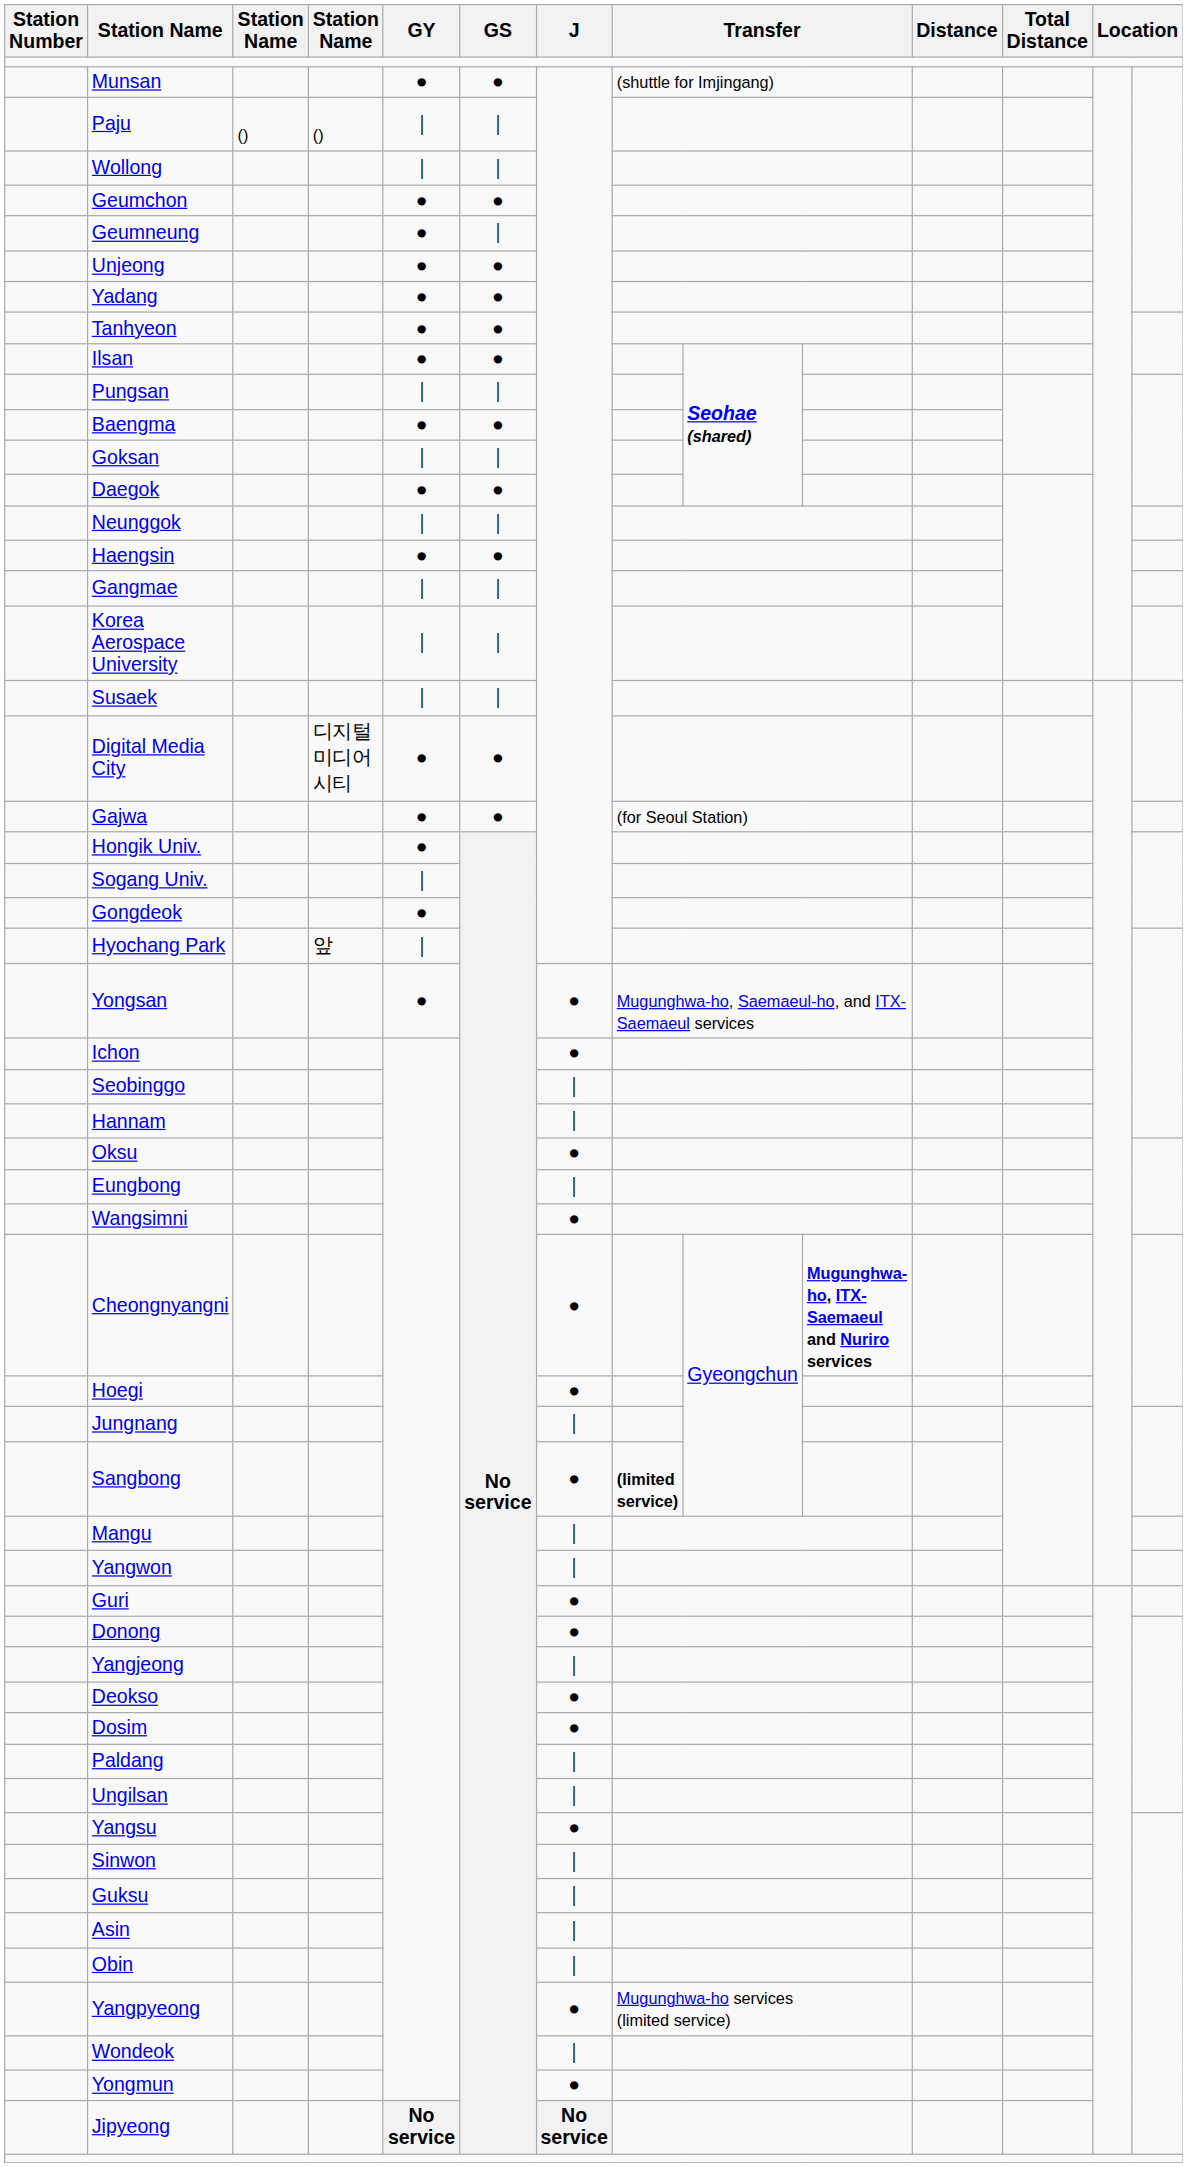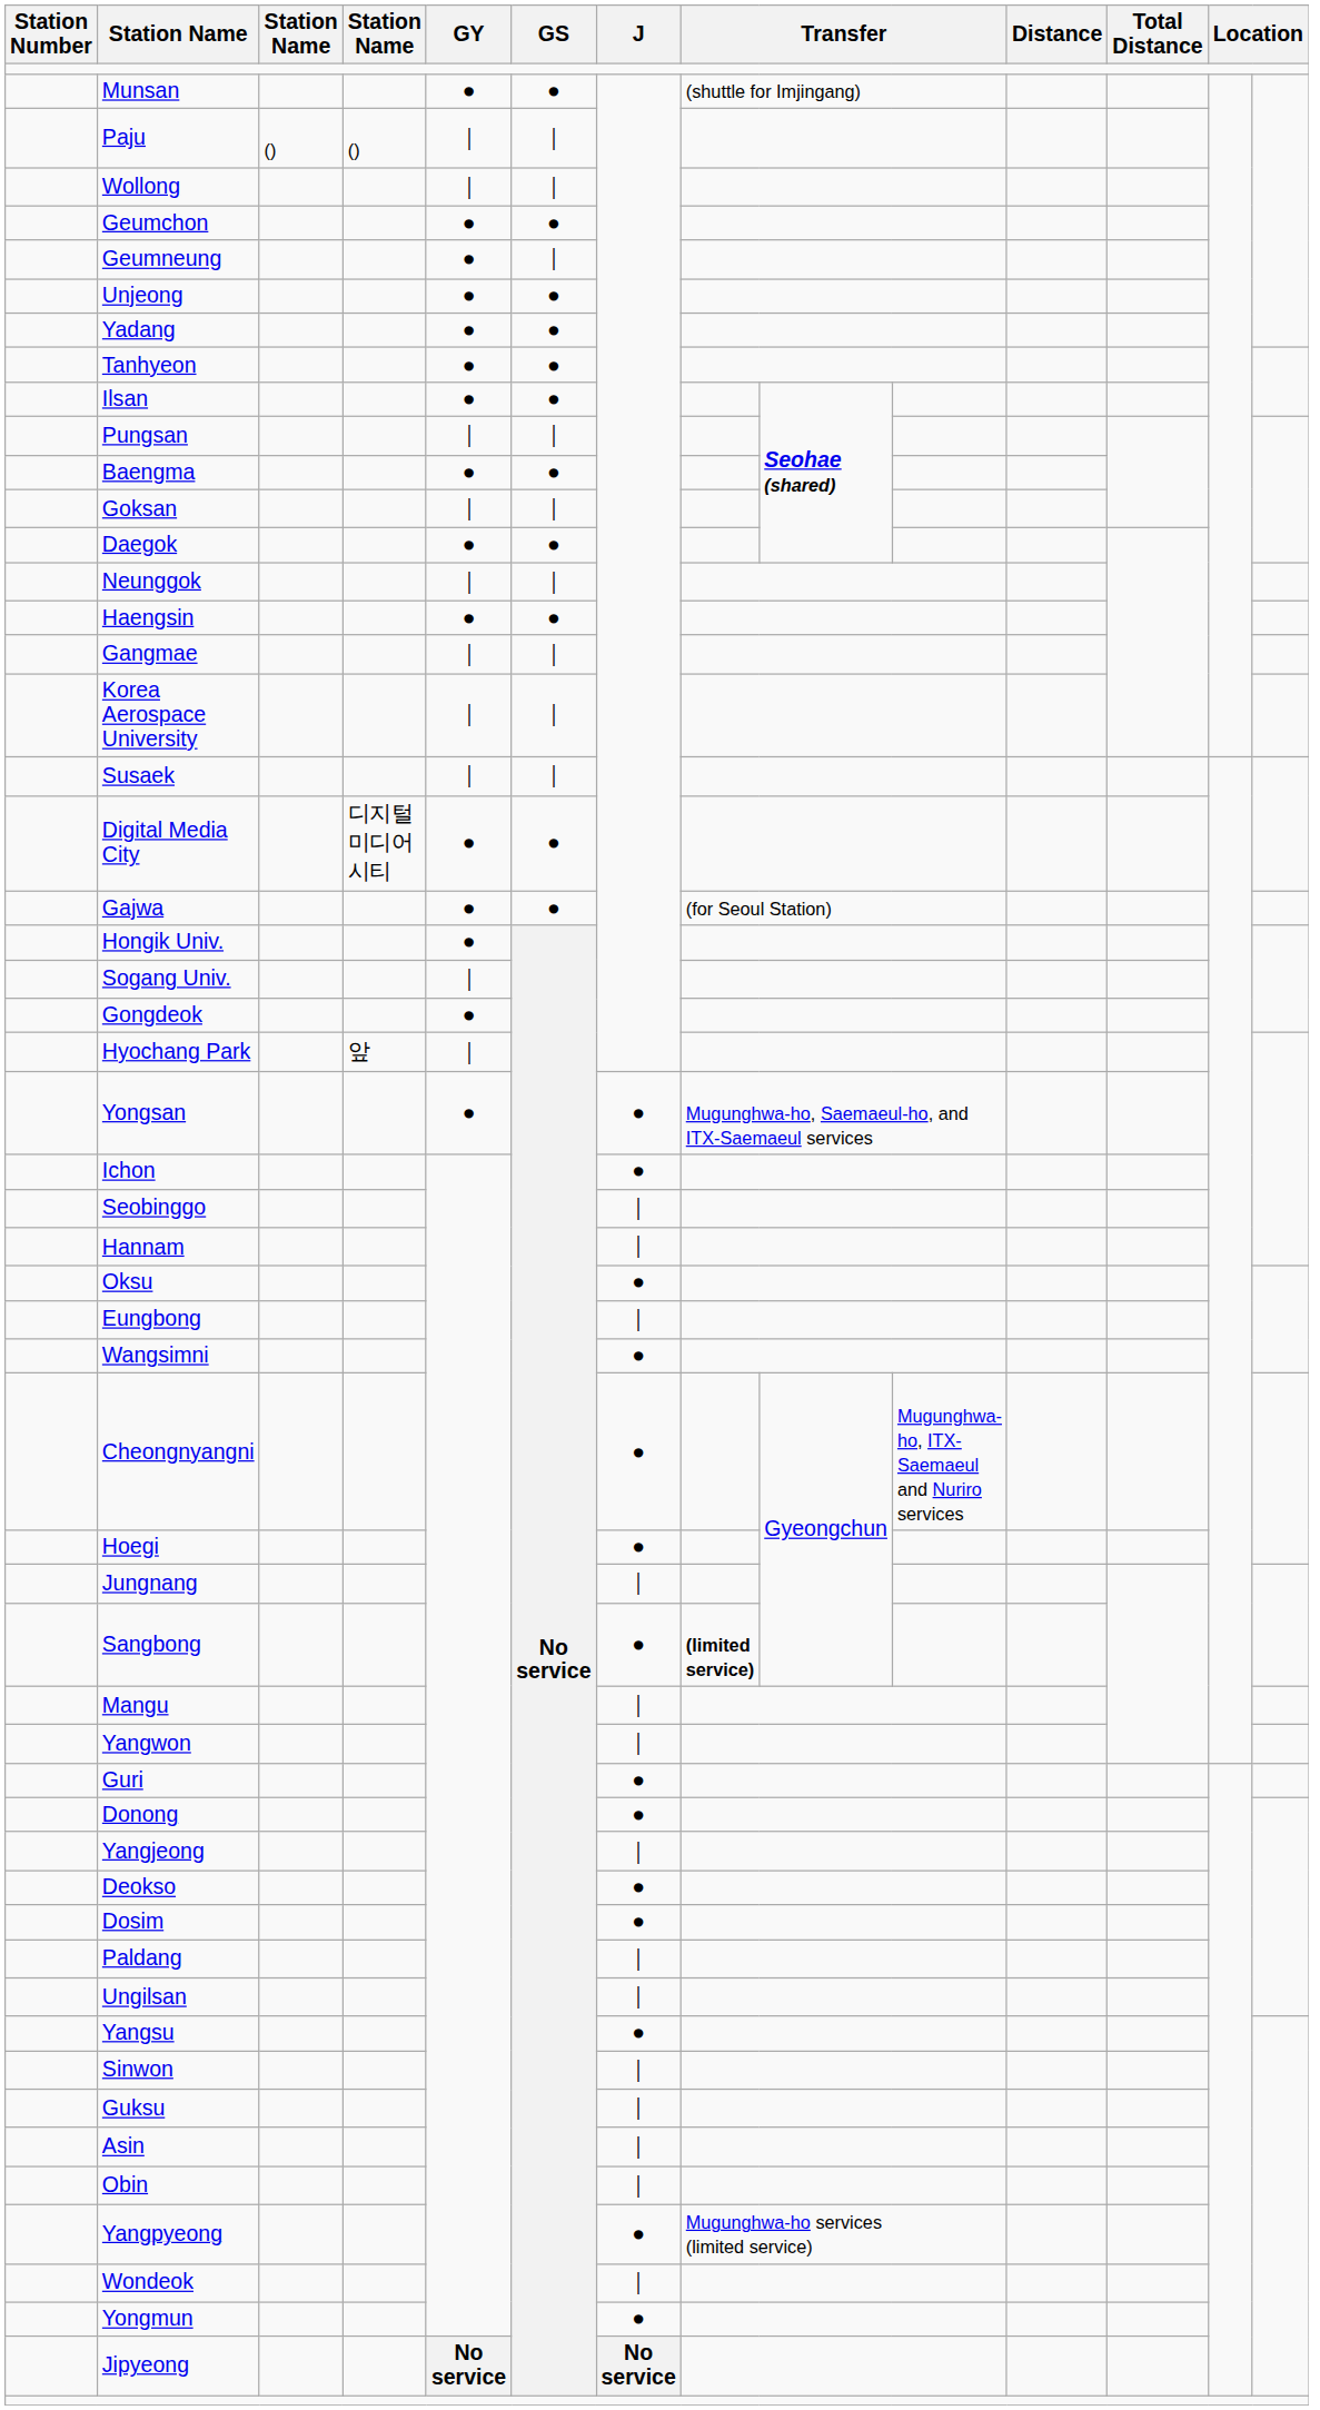Cheongnyangni | column 10: bold -> normal
